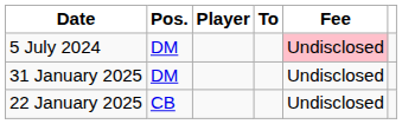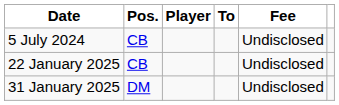5 July 2024 | Pos.: DM -> CB
5 July 2024 | Fee: pink background -> no background
rows swapped: 22 January 2025 <-> 31 January 2025
